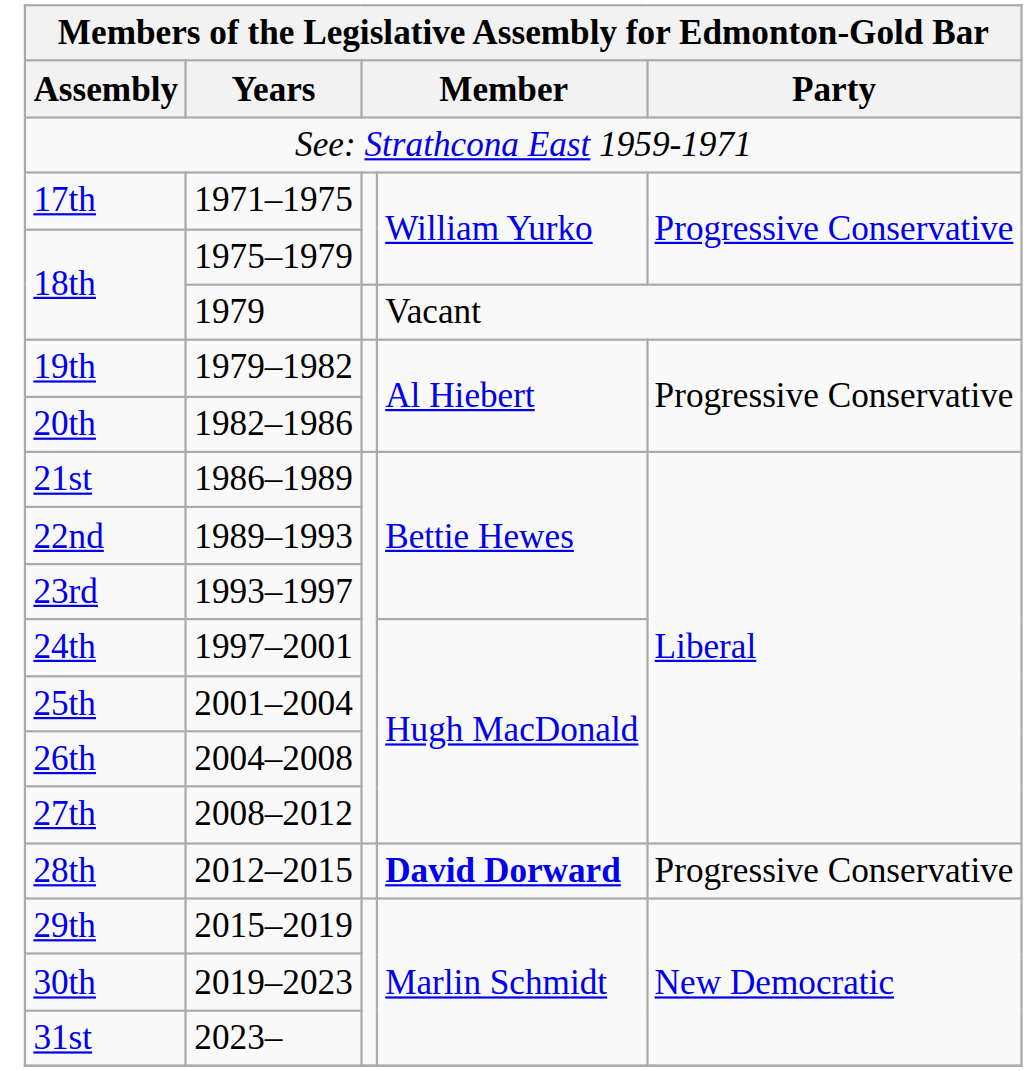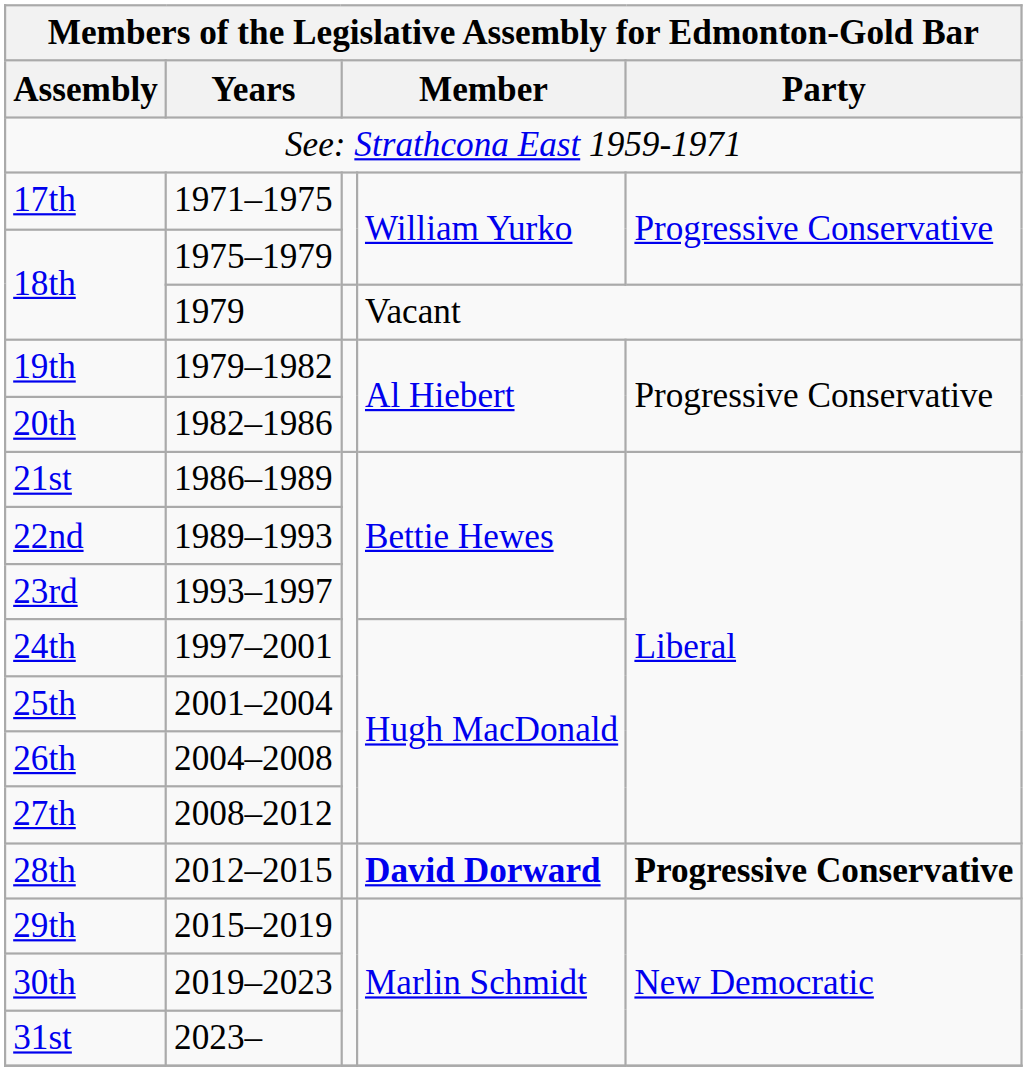28th | Party: normal -> bold
